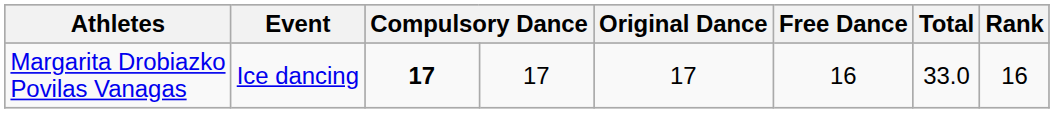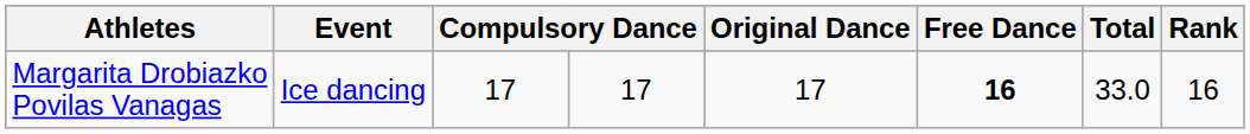Margarita Drobiazko Povilas Vanagas | column 3: bold -> normal
Margarita Drobiazko Povilas Vanagas | Free Dance: normal -> bold
